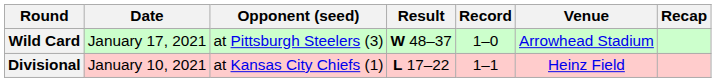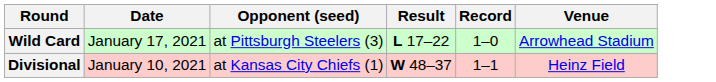- column: Recap
Wild Card | Result: W 48–37 -> L 17–22
Divisional | Result: L 17–22 -> W 48–37
